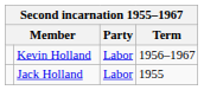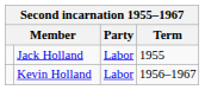rows swapped: Jack Holland <-> Kevin Holland
